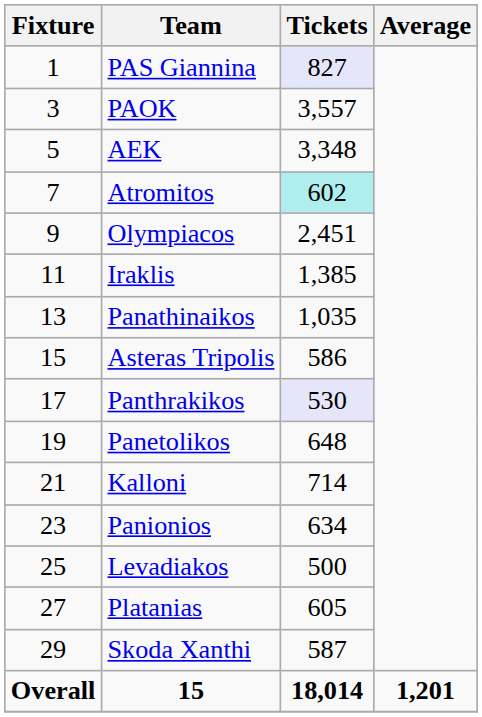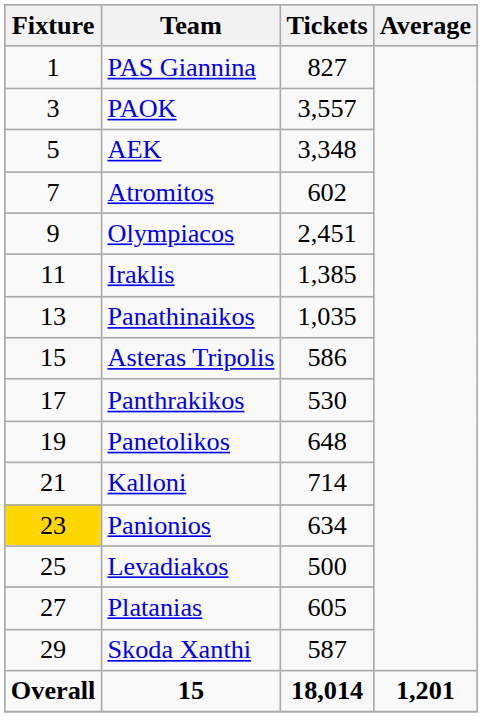PAS Giannina | Tickets: lavender background -> no background
Atromitos | Tickets: paleturquoise background -> no background
Panthrakikos | Tickets: lavender background -> no background
Panionios | Fixture: no background -> gold background
